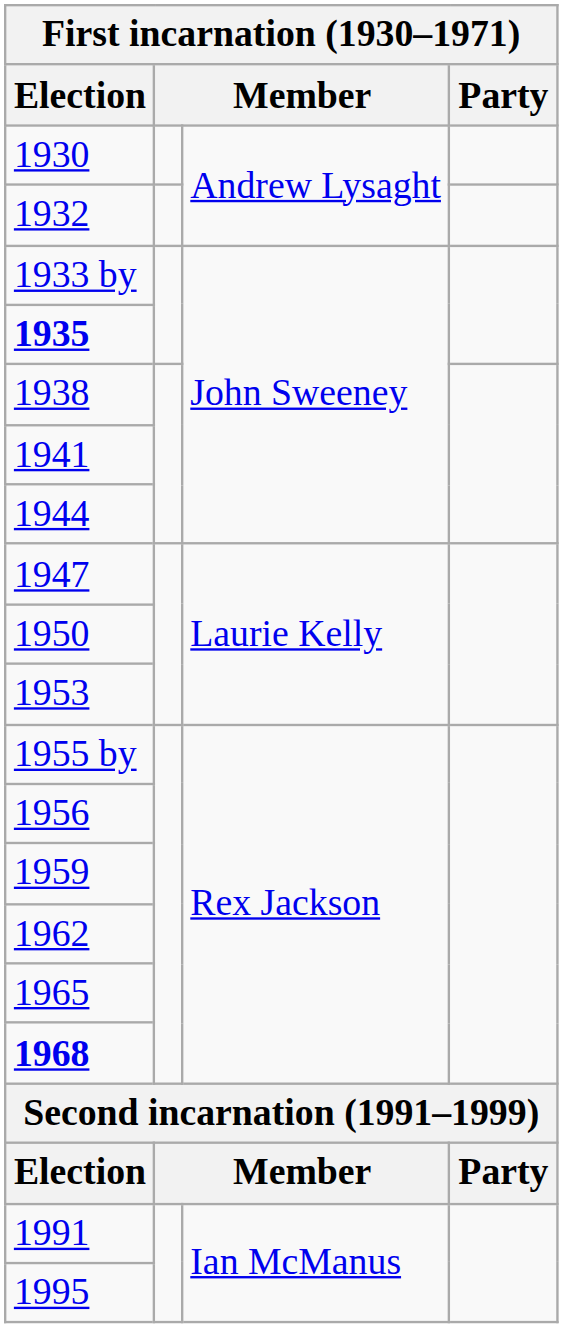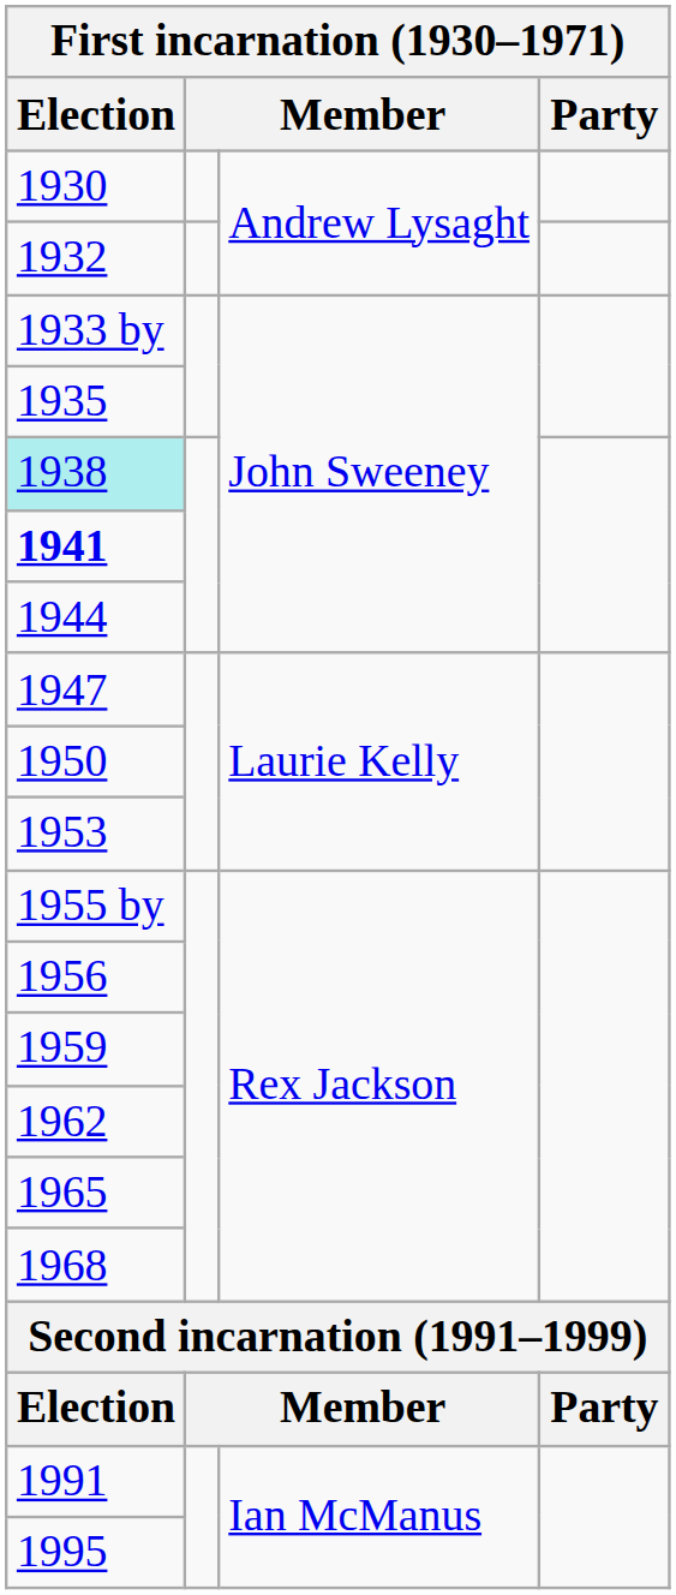1935 | Election: bold -> normal
1938 | Election: no background -> paleturquoise background
1941 | Election: normal -> bold
1968 | Election: bold -> normal
